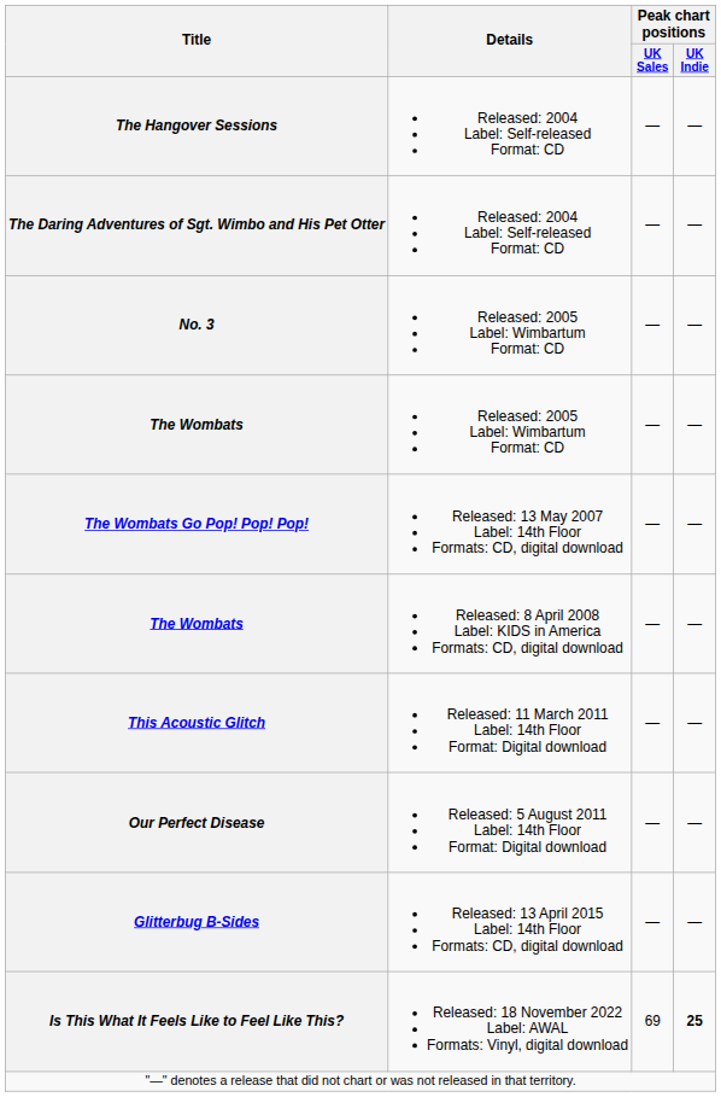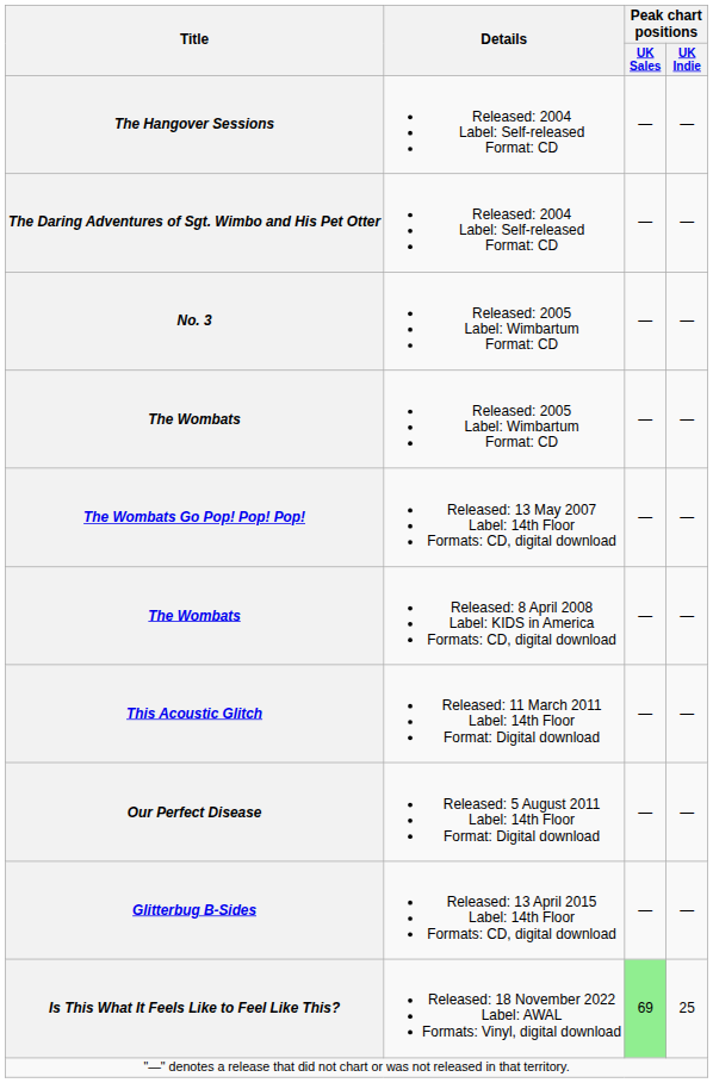Is This What It Feels Like to Feel Like This? | Peak chart positions / UK Sales: no background -> lightgreen background
Is This What It Feels Like to Feel Like This? | Peak chart positions / UK Indie: bold -> normal
